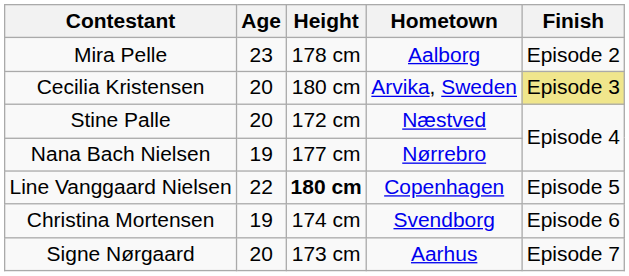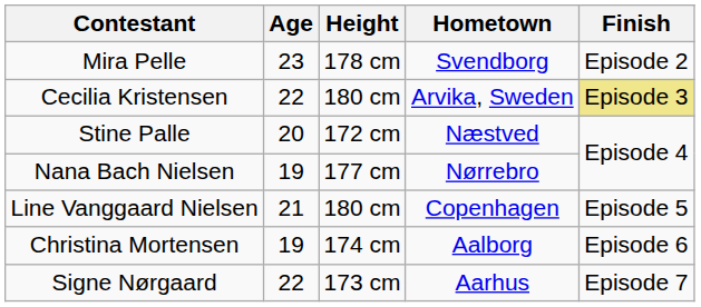Mira Pelle | Hometown: Aalborg -> Svendborg
Cecilia Kristensen | Age: 20 -> 22
Line Vanggaard Nielsen | Age: 22 -> 21
Line Vanggaard Nielsen | Height: bold -> normal
Christina Mortensen | Hometown: Svendborg -> Aalborg
Signe Nørgaard | Age: 20 -> 22
